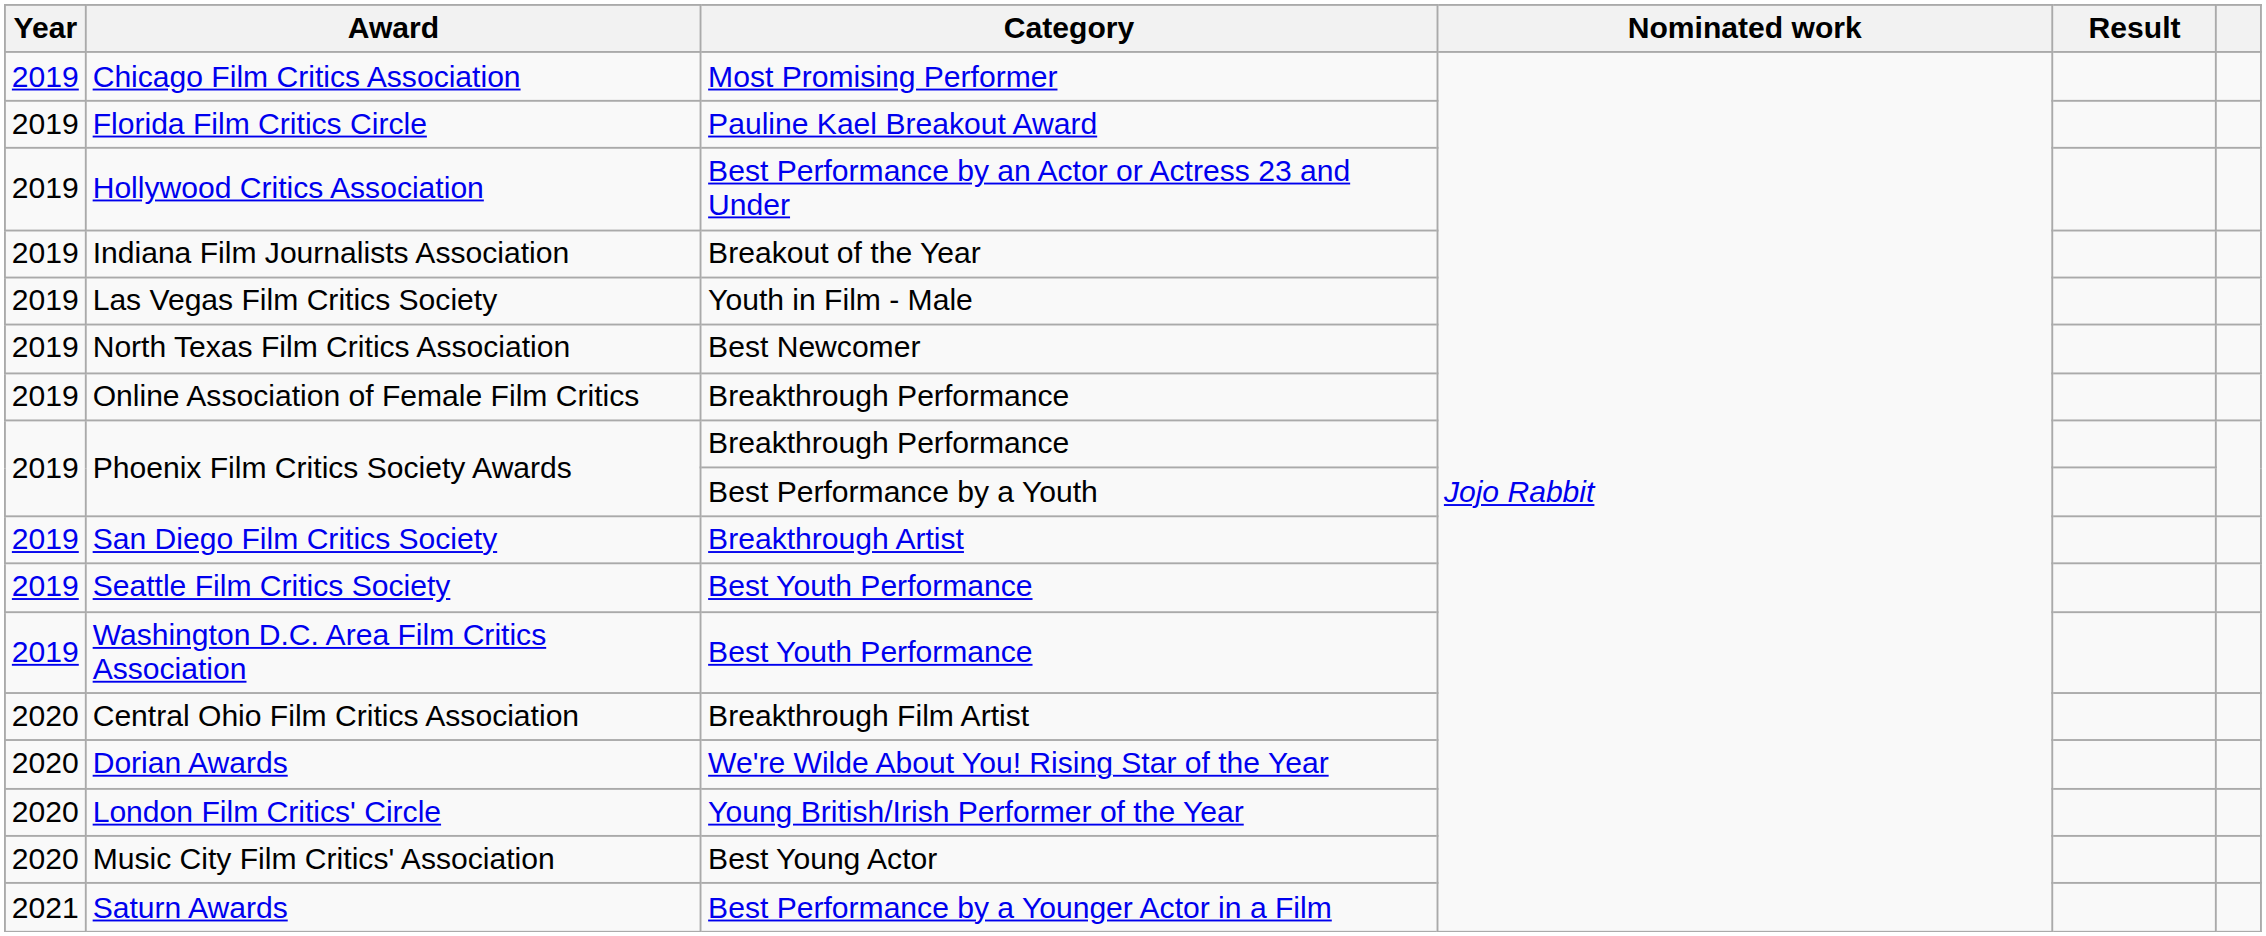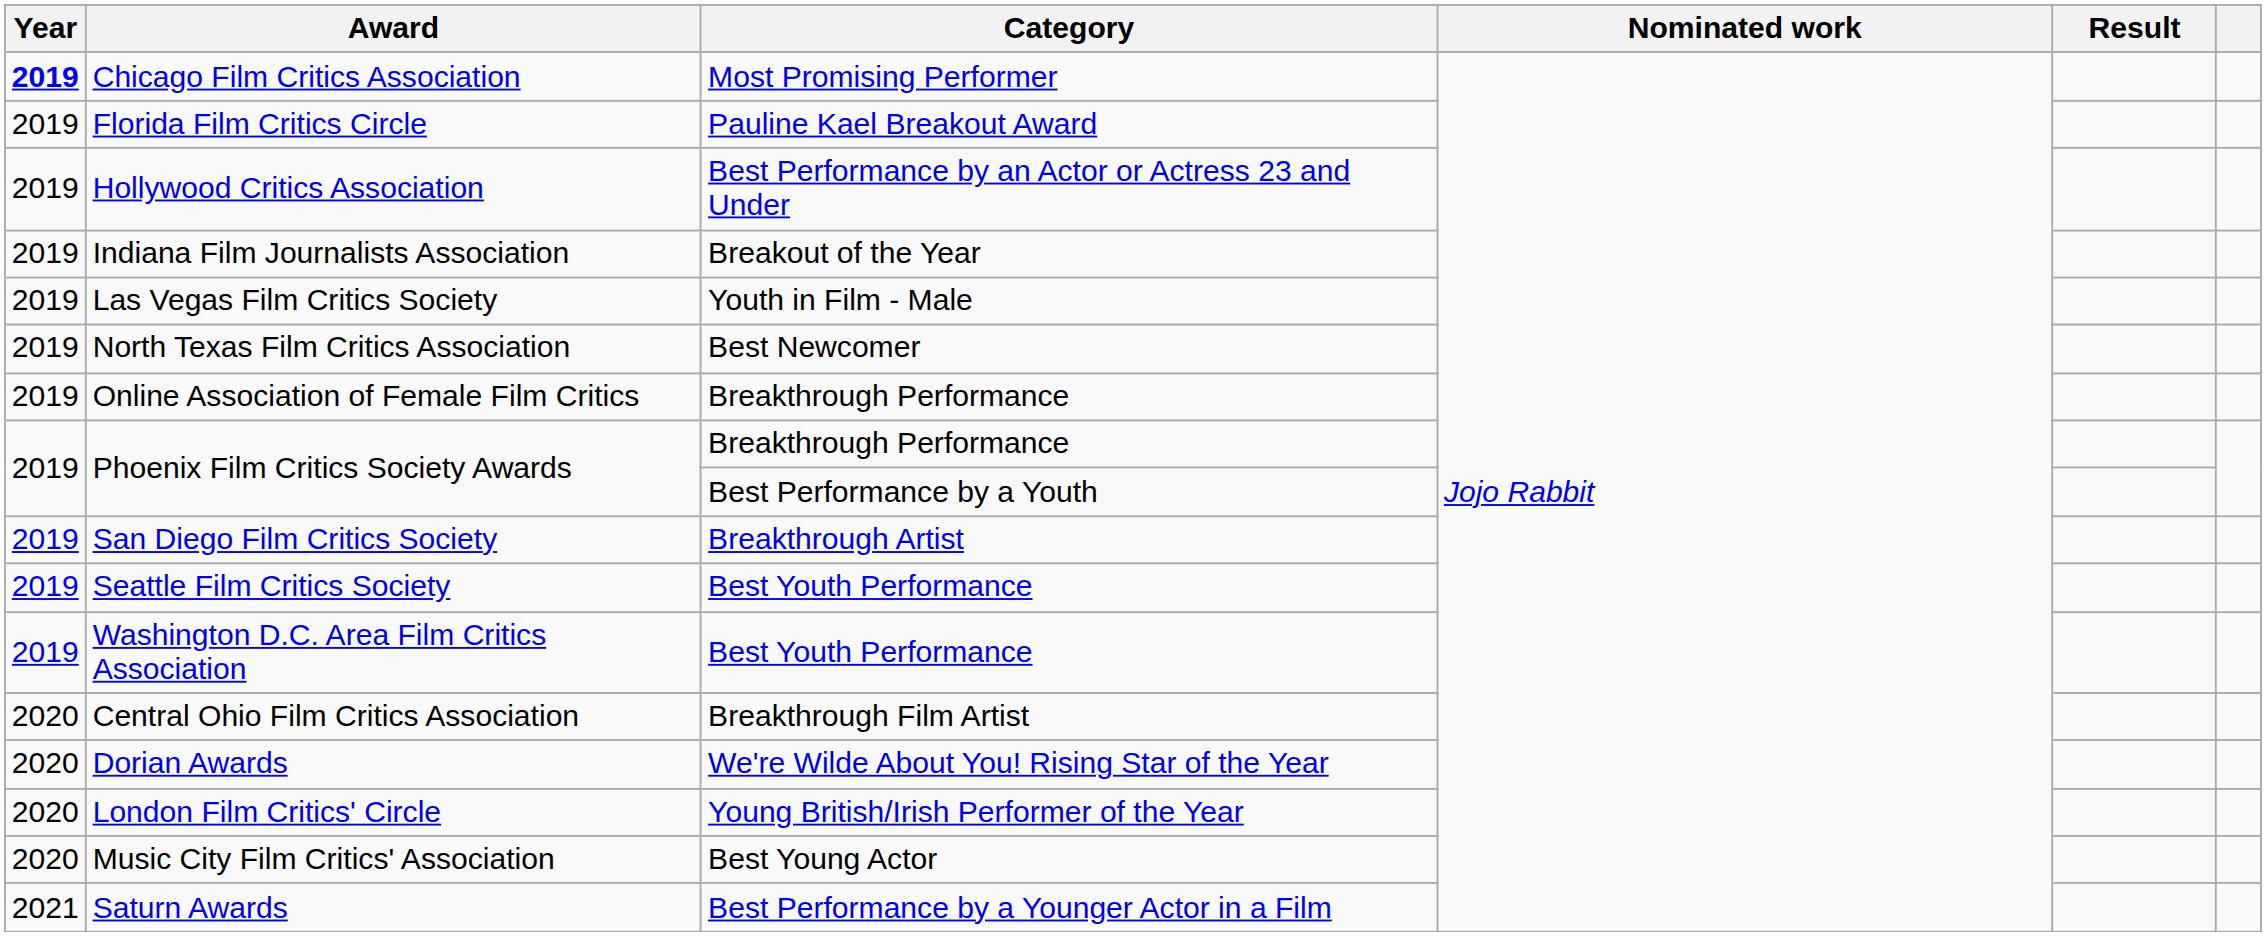Chicago Film Critics Association | Year: normal -> bold
